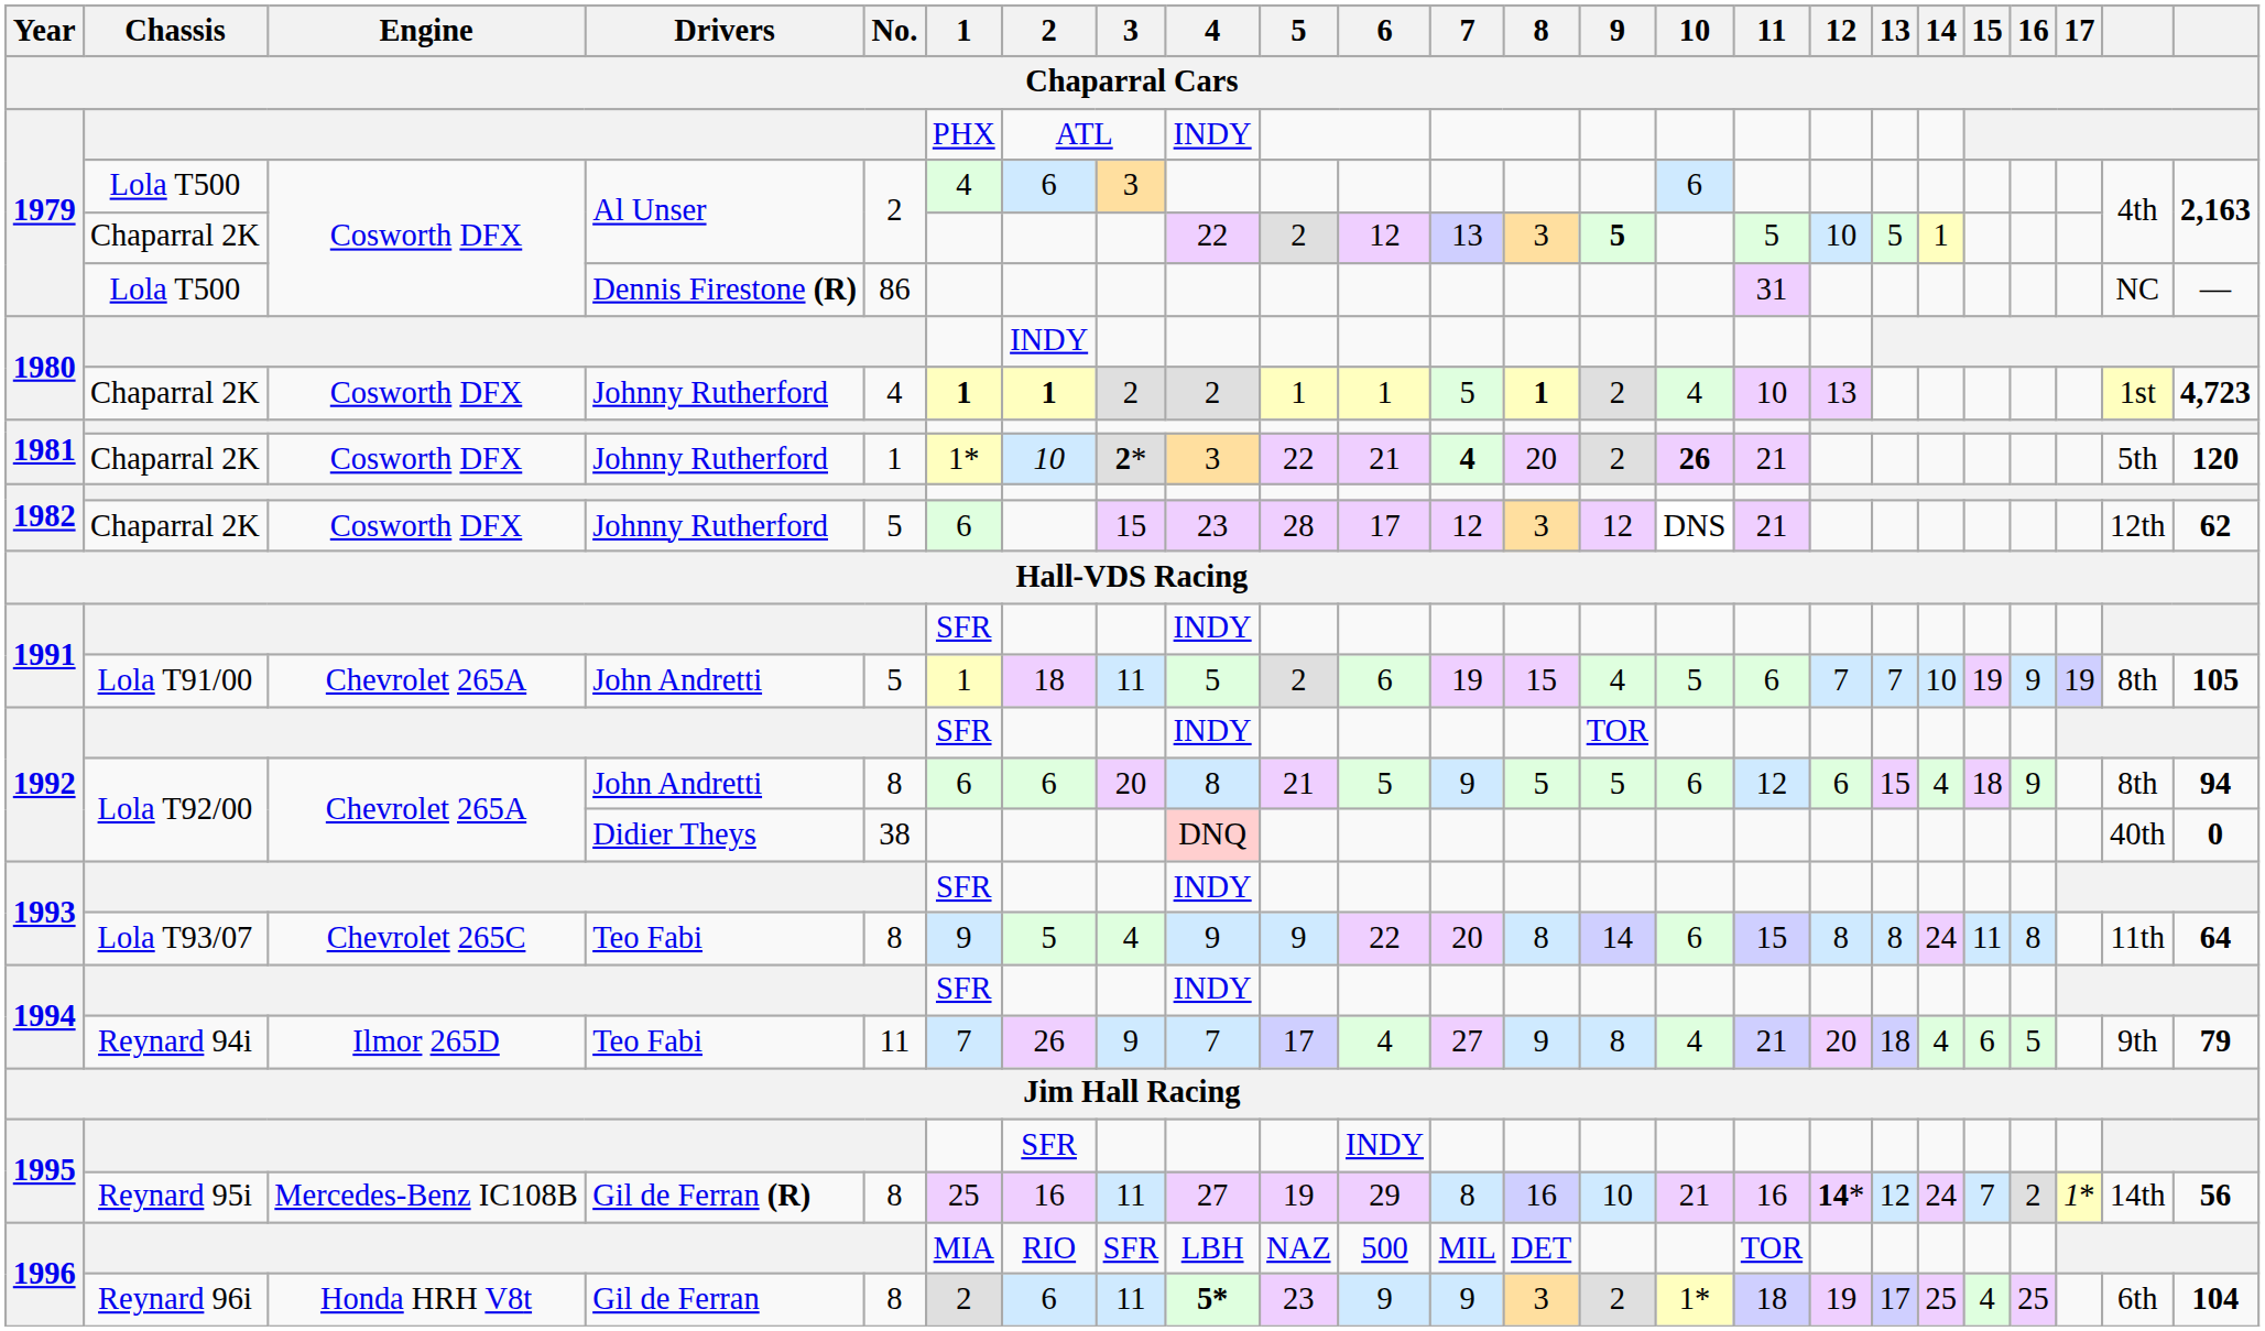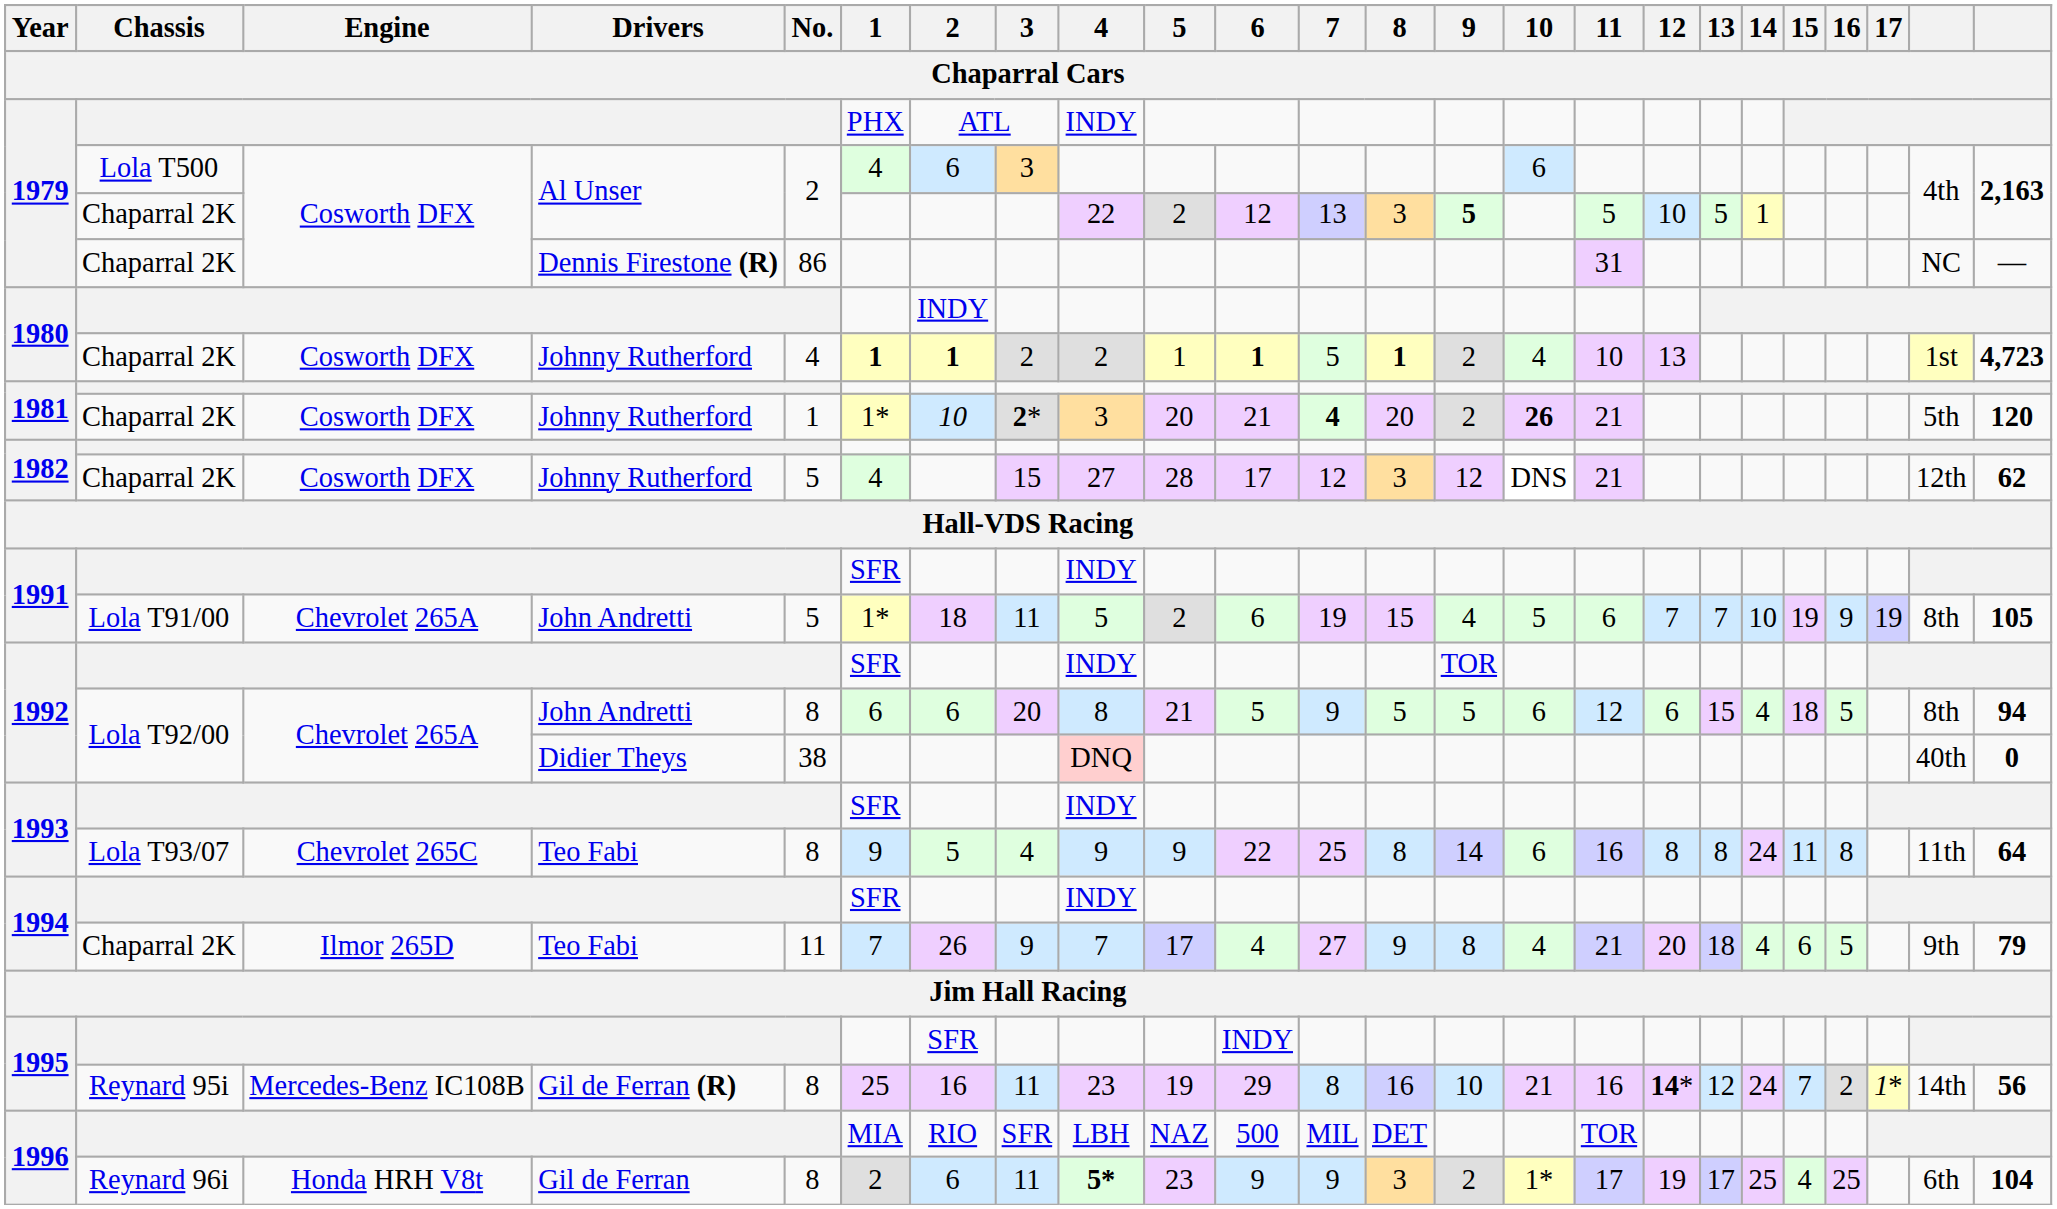1979 / Dennis Firestone (R) | Chassis: Lola T500 -> Chaparral 2K
1980 / Johnny Rutherford | 6: normal -> bold
1981 / Johnny Rutherford | 5: 22 -> 20
1982 / Johnny Rutherford | 1: 6 -> 4
1982 / Johnny Rutherford | 4: 23 -> 27
1991 / John Andretti | 1: 1 -> 1*
1992 / John Andretti | 16: 9 -> 5
1993 / Teo Fabi | 7: 20 -> 25
1993 / Teo Fabi | 11: 15 -> 16
1994 / Teo Fabi | Chassis: Reynard 94i -> Chaparral 2K
1995 / Gil de Ferran (R) | 4: 27 -> 23
1996 / Gil de Ferran | 11: 18 -> 17
